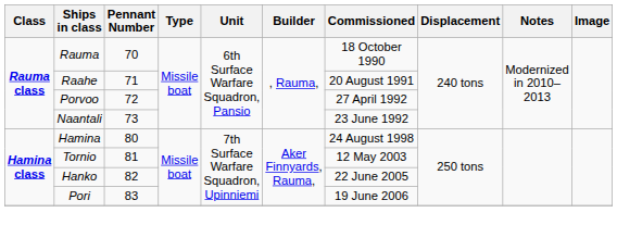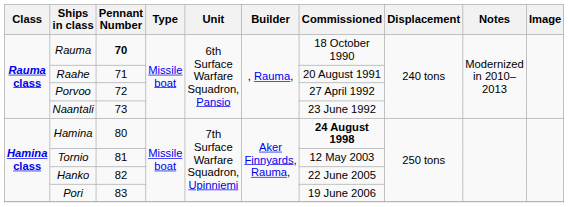Rauma | Pennant Number: normal -> bold
Hamina | Commissioned: normal -> bold
